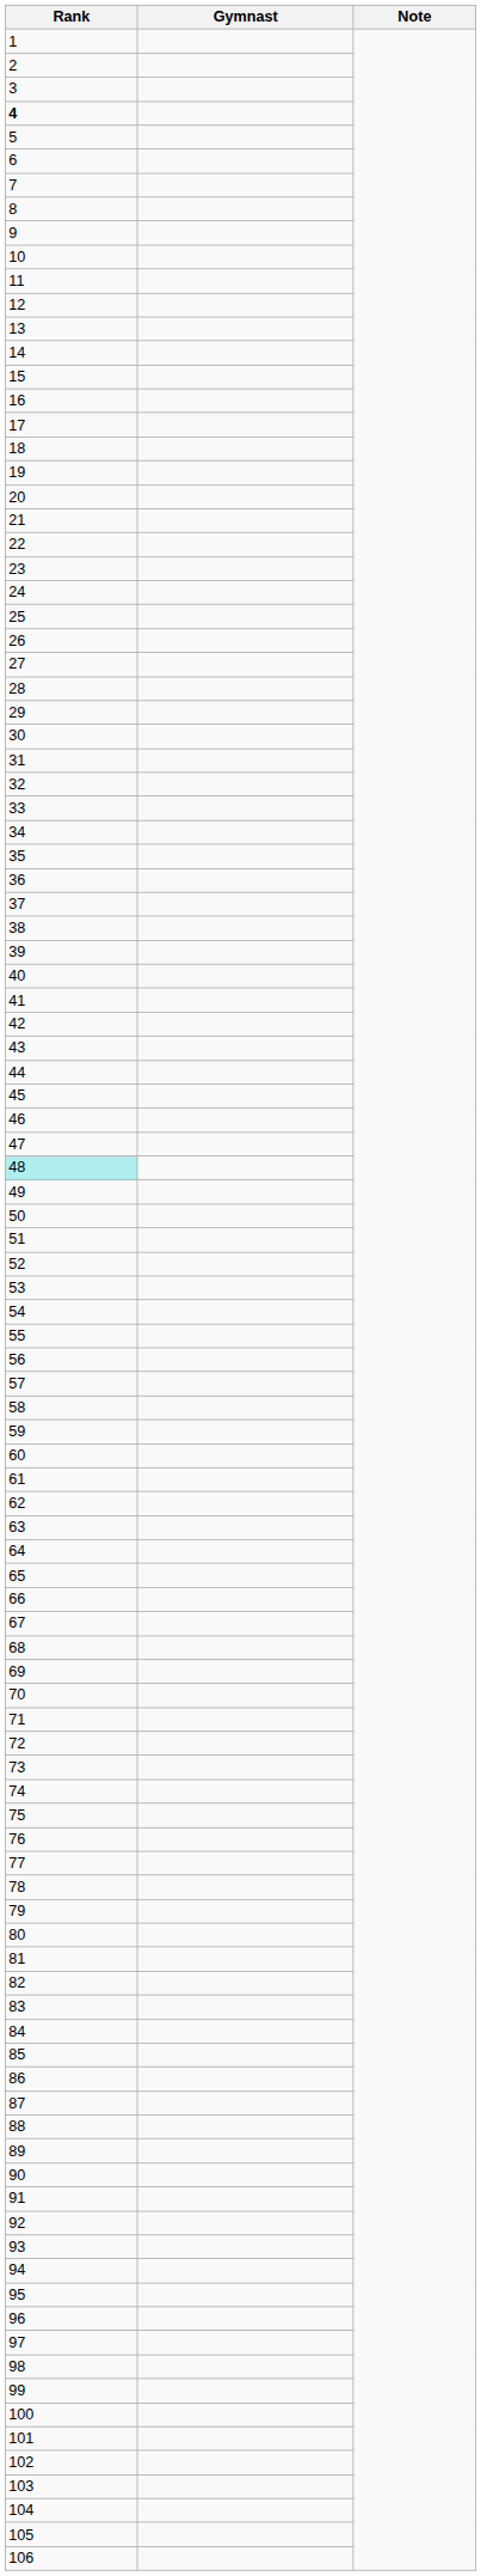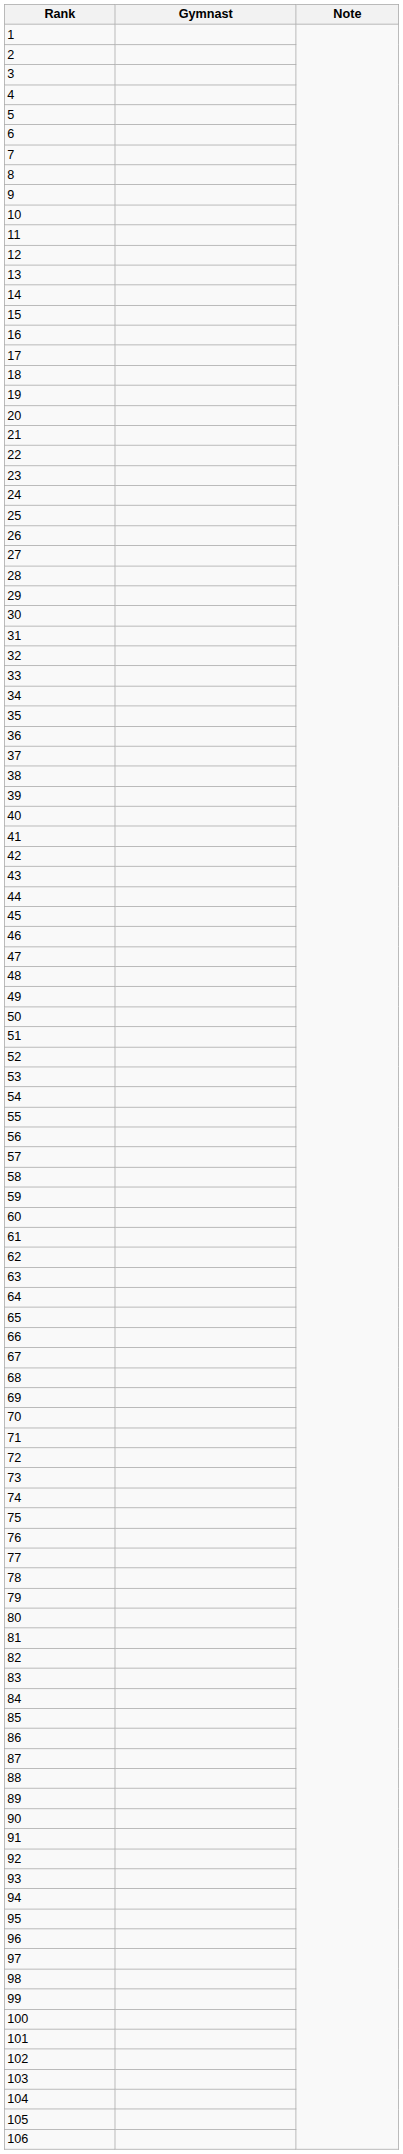4 | Rank: bold -> normal
48 | Rank: paleturquoise background -> no background
